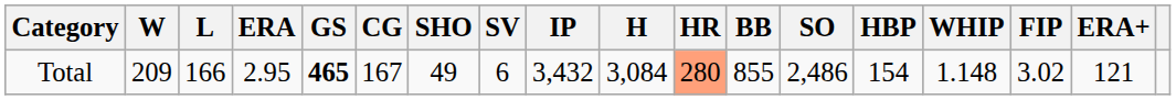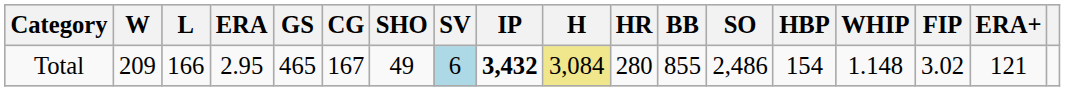row 2 | GS: bold -> normal
row 2 | SV: no background -> lightblue background
row 2 | IP: normal -> bold
row 2 | H: no background -> khaki background
row 2 | HR: lightsalmon background -> no background
